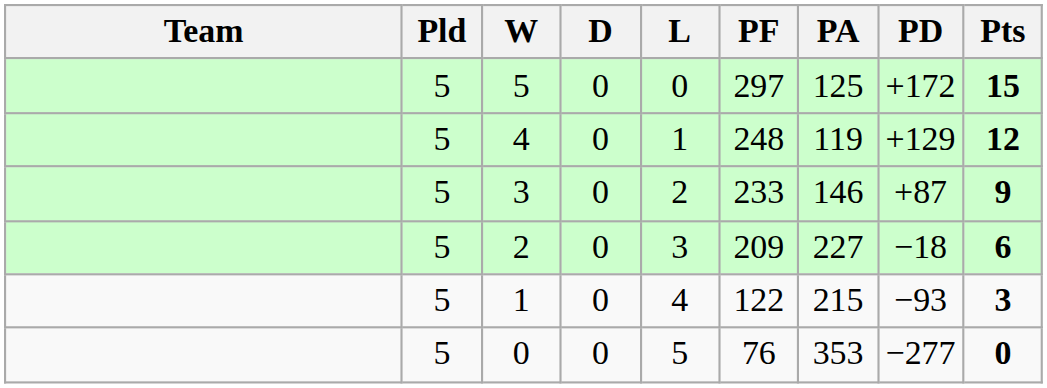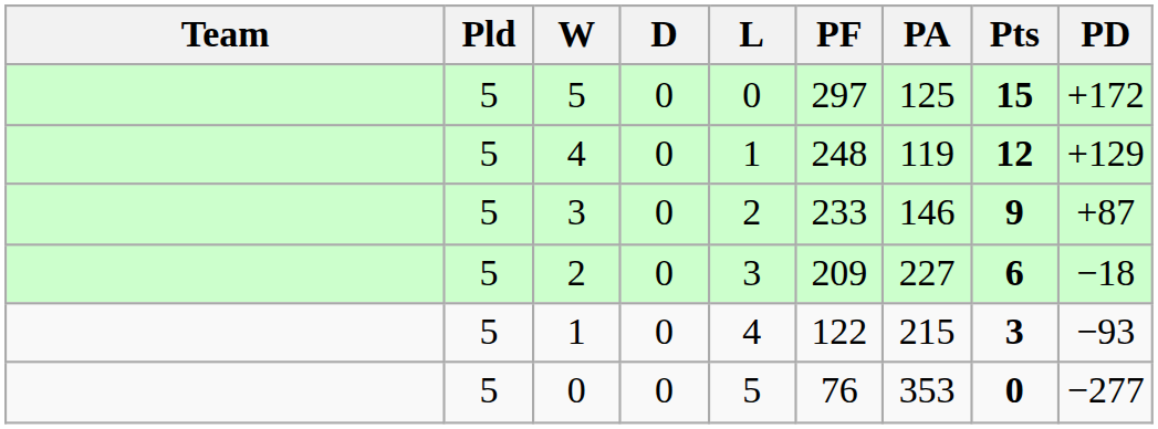columns swapped: PD <-> Pts
